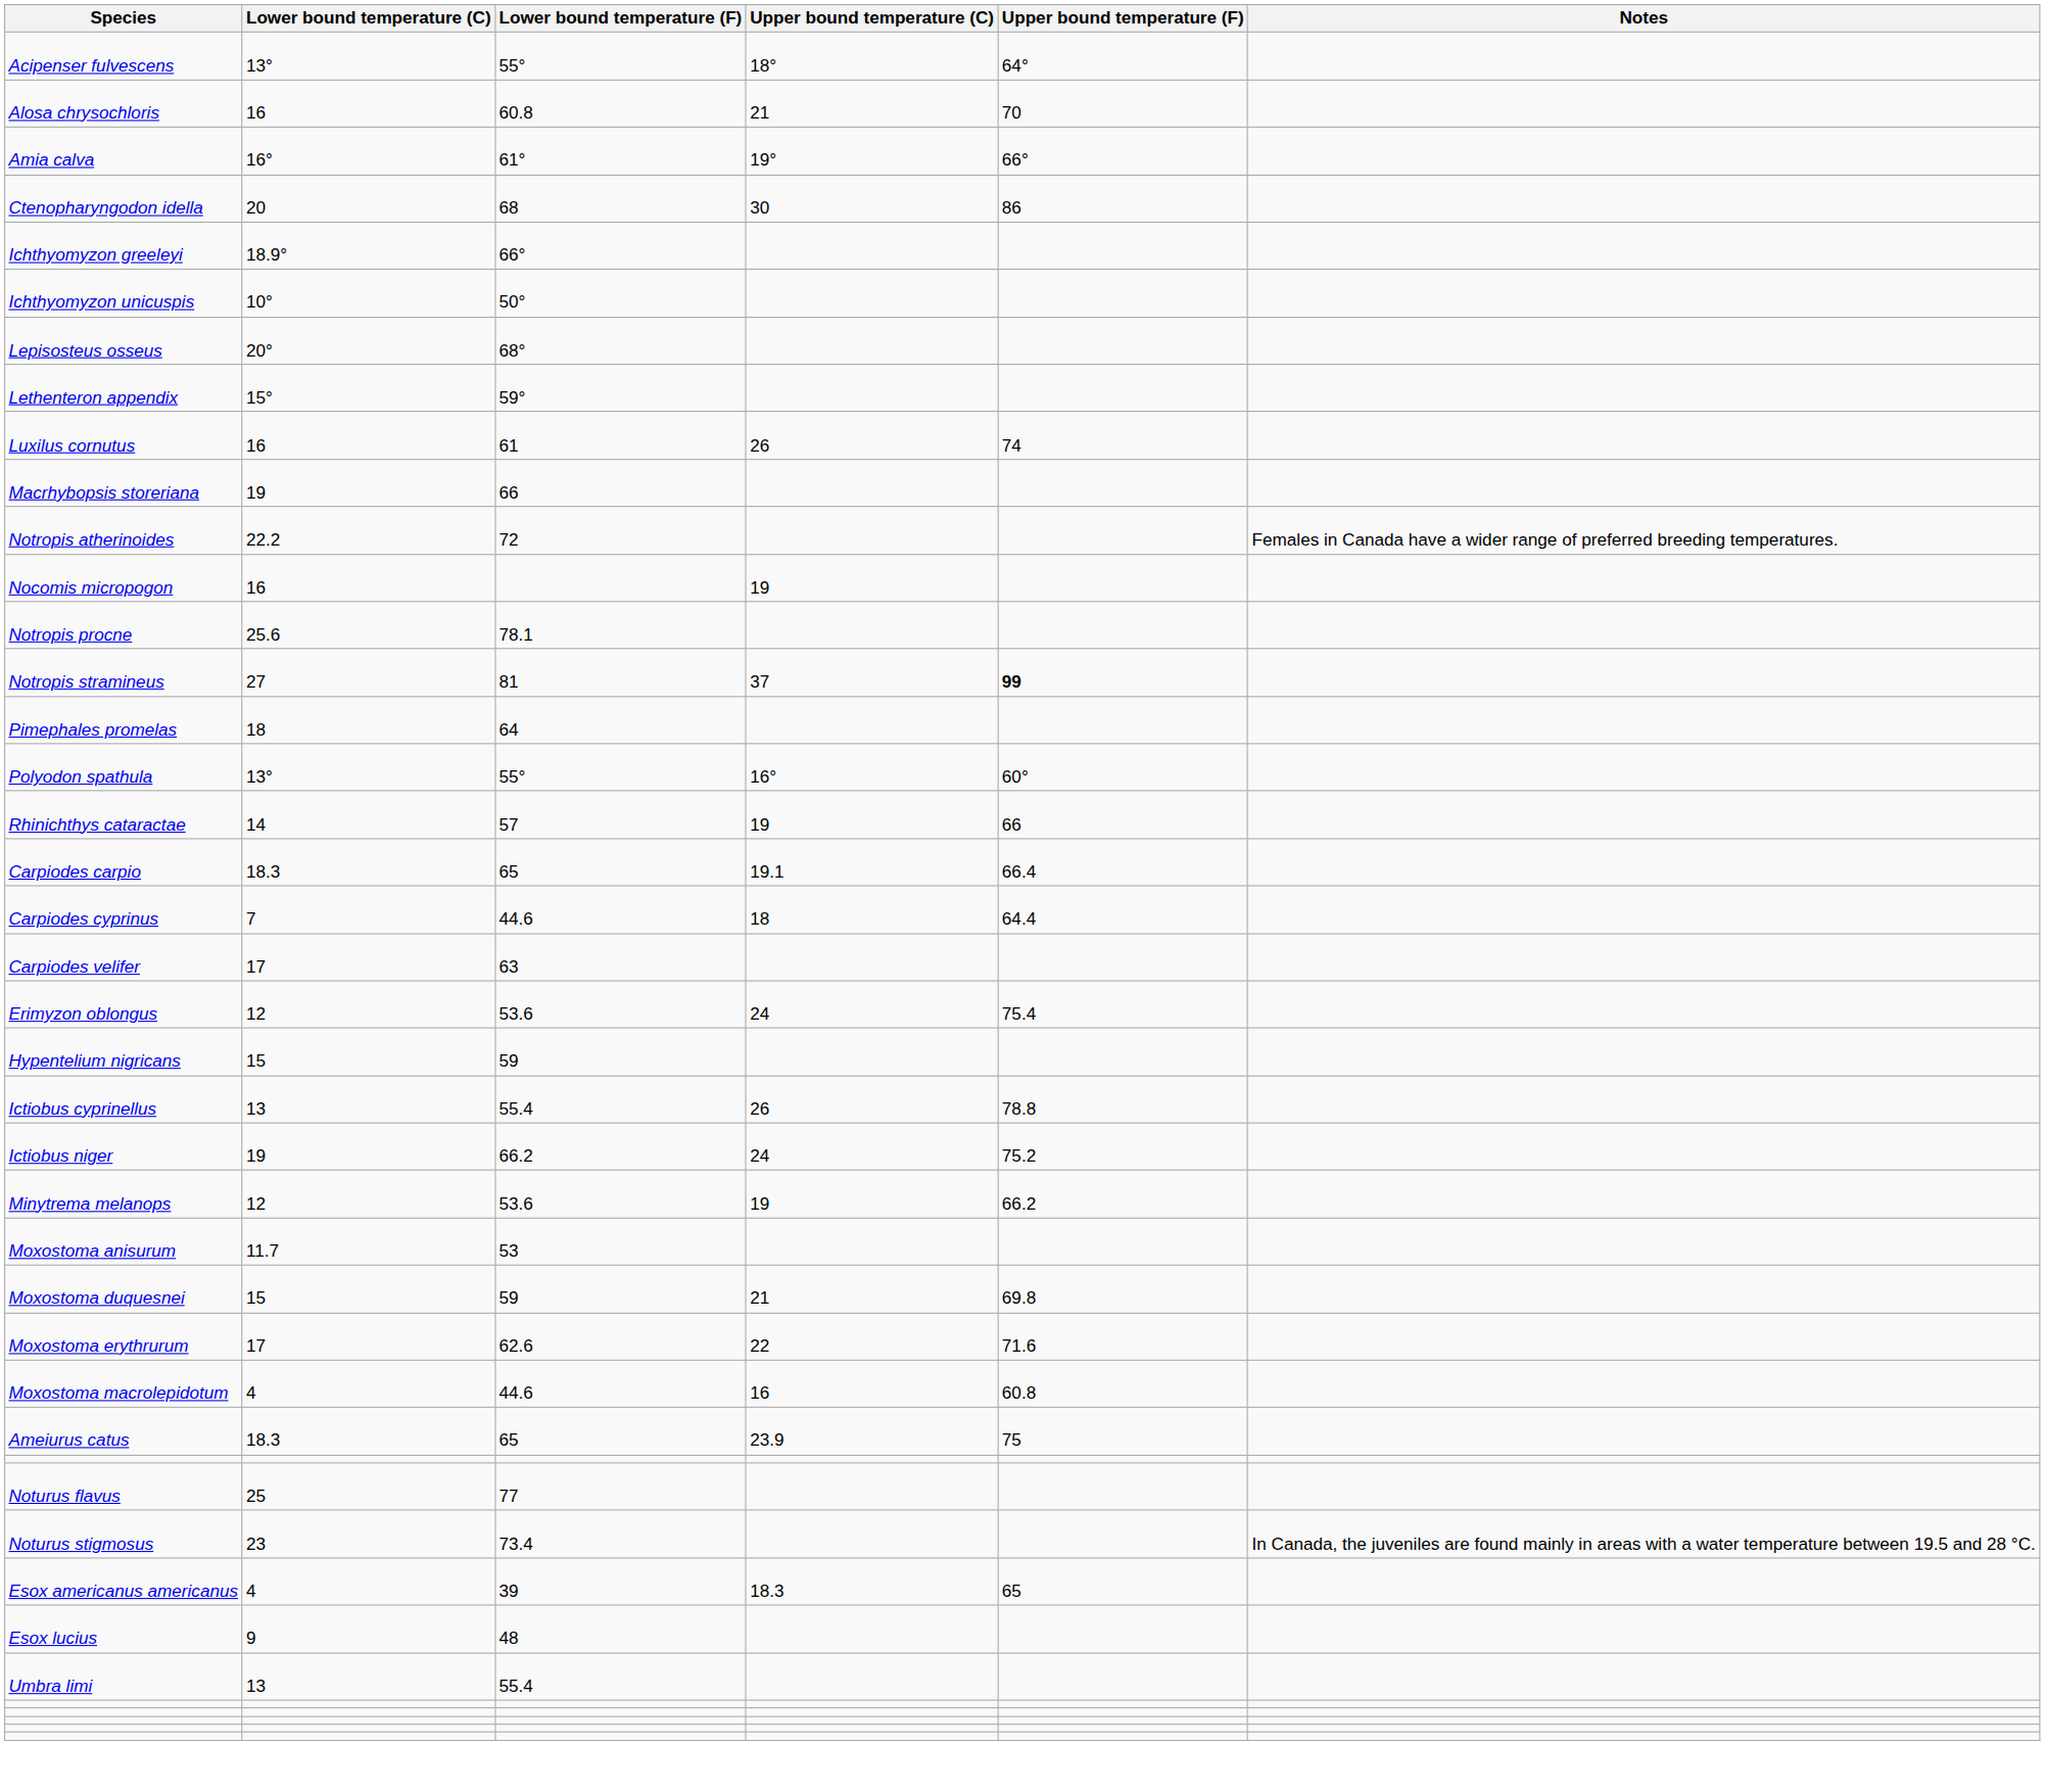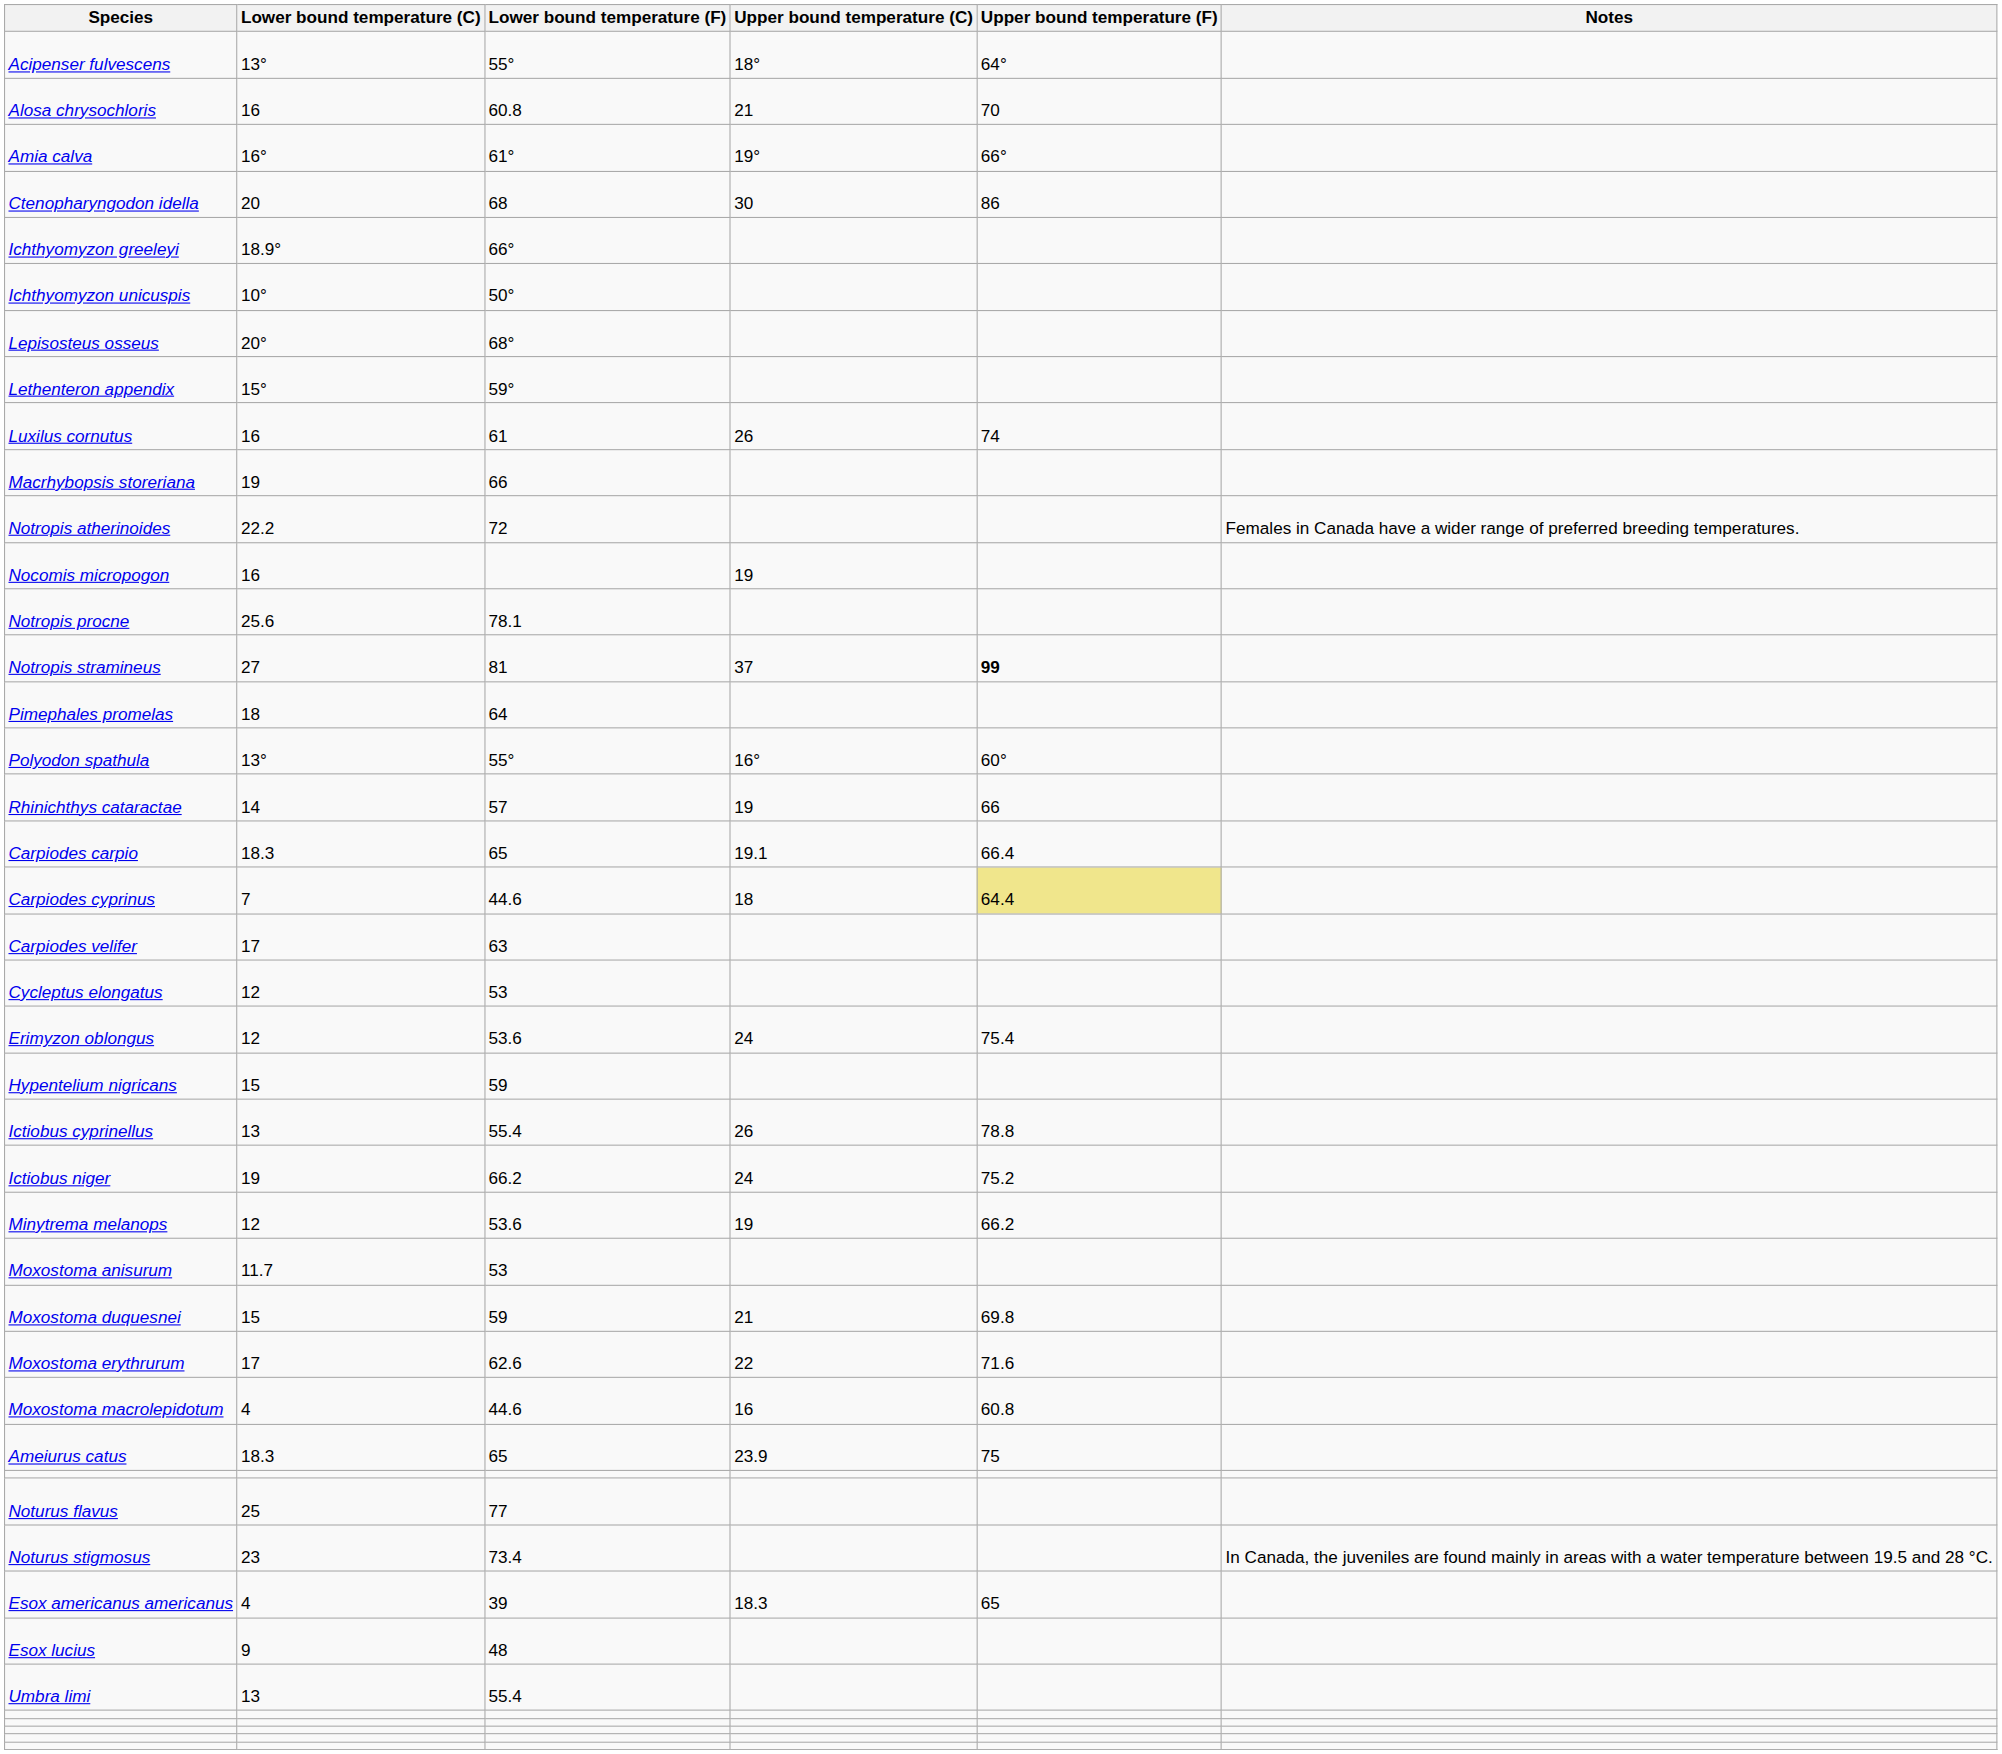Carpiodes cyprinus | Upper bound temperature (F): no background -> khaki background
+ row: Cycleptus elongatus | 12 | 53
